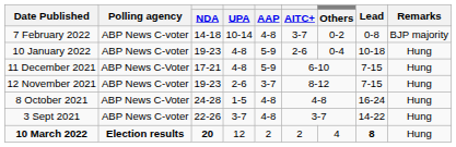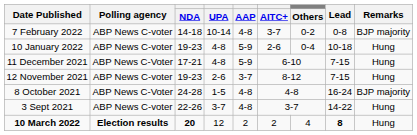8 October 2021 | Remarks: Hung -> BJP majority
